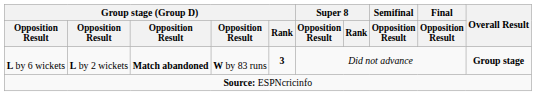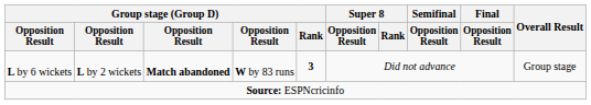L by 6 wickets | Overall Result: bold -> normal
